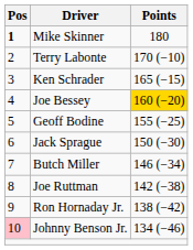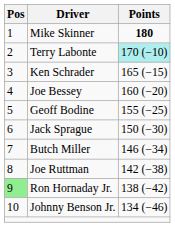Mike Skinner | Pos: bold -> normal
Mike Skinner | Points: normal -> bold
Terry Labonte | Points: no background -> paleturquoise background
Joe Bessey | Points: gold background -> no background
Ron Hornaday Jr. | Pos: no background -> lightgreen background
Johnny Benson Jr. | Pos: pink background -> no background
